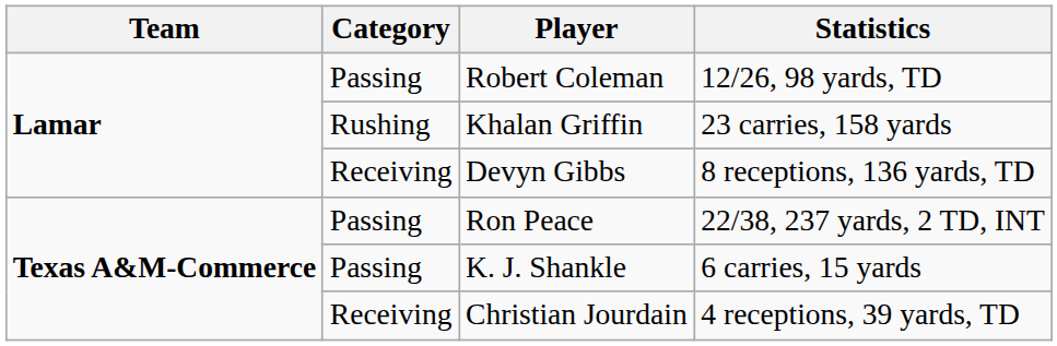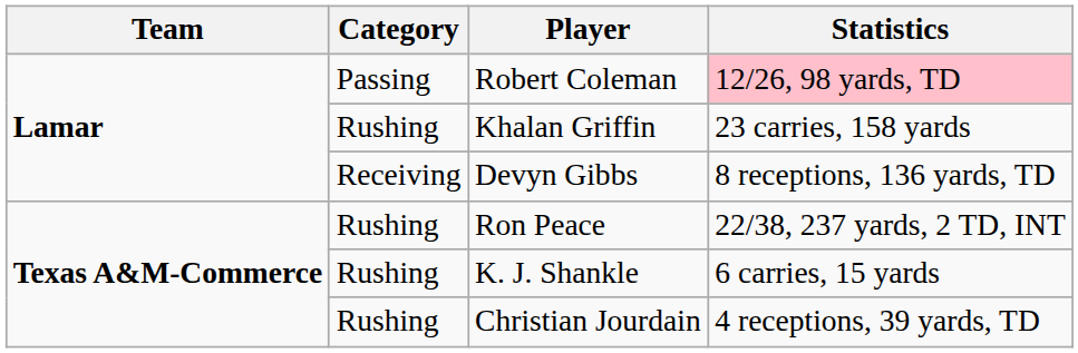Robert Coleman | Statistics: no background -> pink background
Ron Peace | Category: Passing -> Rushing
K. J. Shankle | Category: Passing -> Rushing
Christian Jourdain | Category: Receiving -> Rushing
